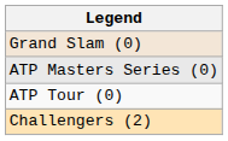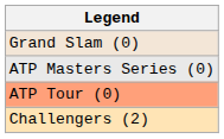row 4 | column 1: no background -> lightsalmon background
